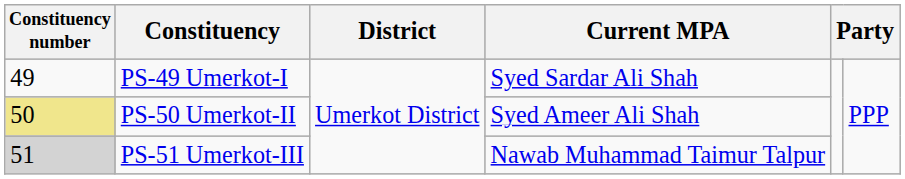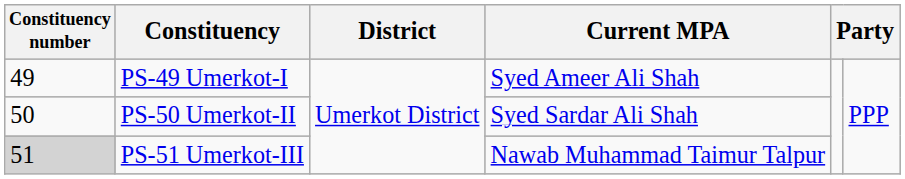PS-49 Umerkot-I | Current MPA: Syed Sardar Ali Shah -> Syed Ameer Ali Shah
PS-50 Umerkot-II | Constituency number: khaki background -> no background
PS-50 Umerkot-II | Current MPA: Syed Ameer Ali Shah -> Syed Sardar Ali Shah
